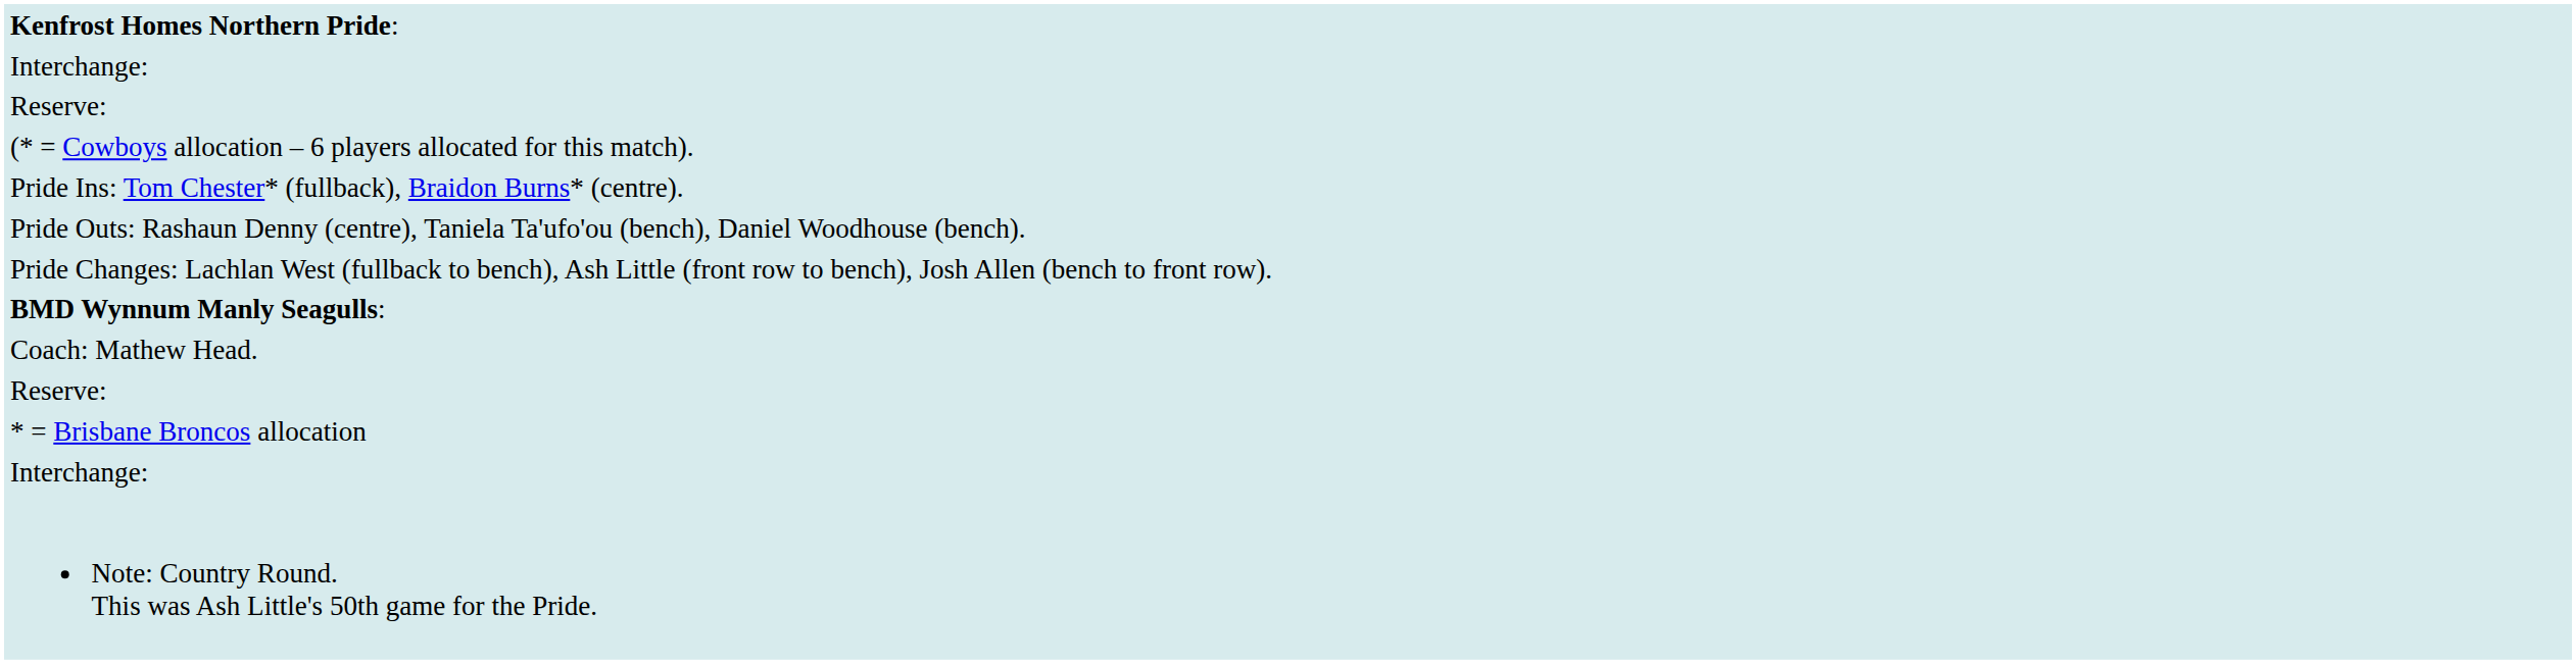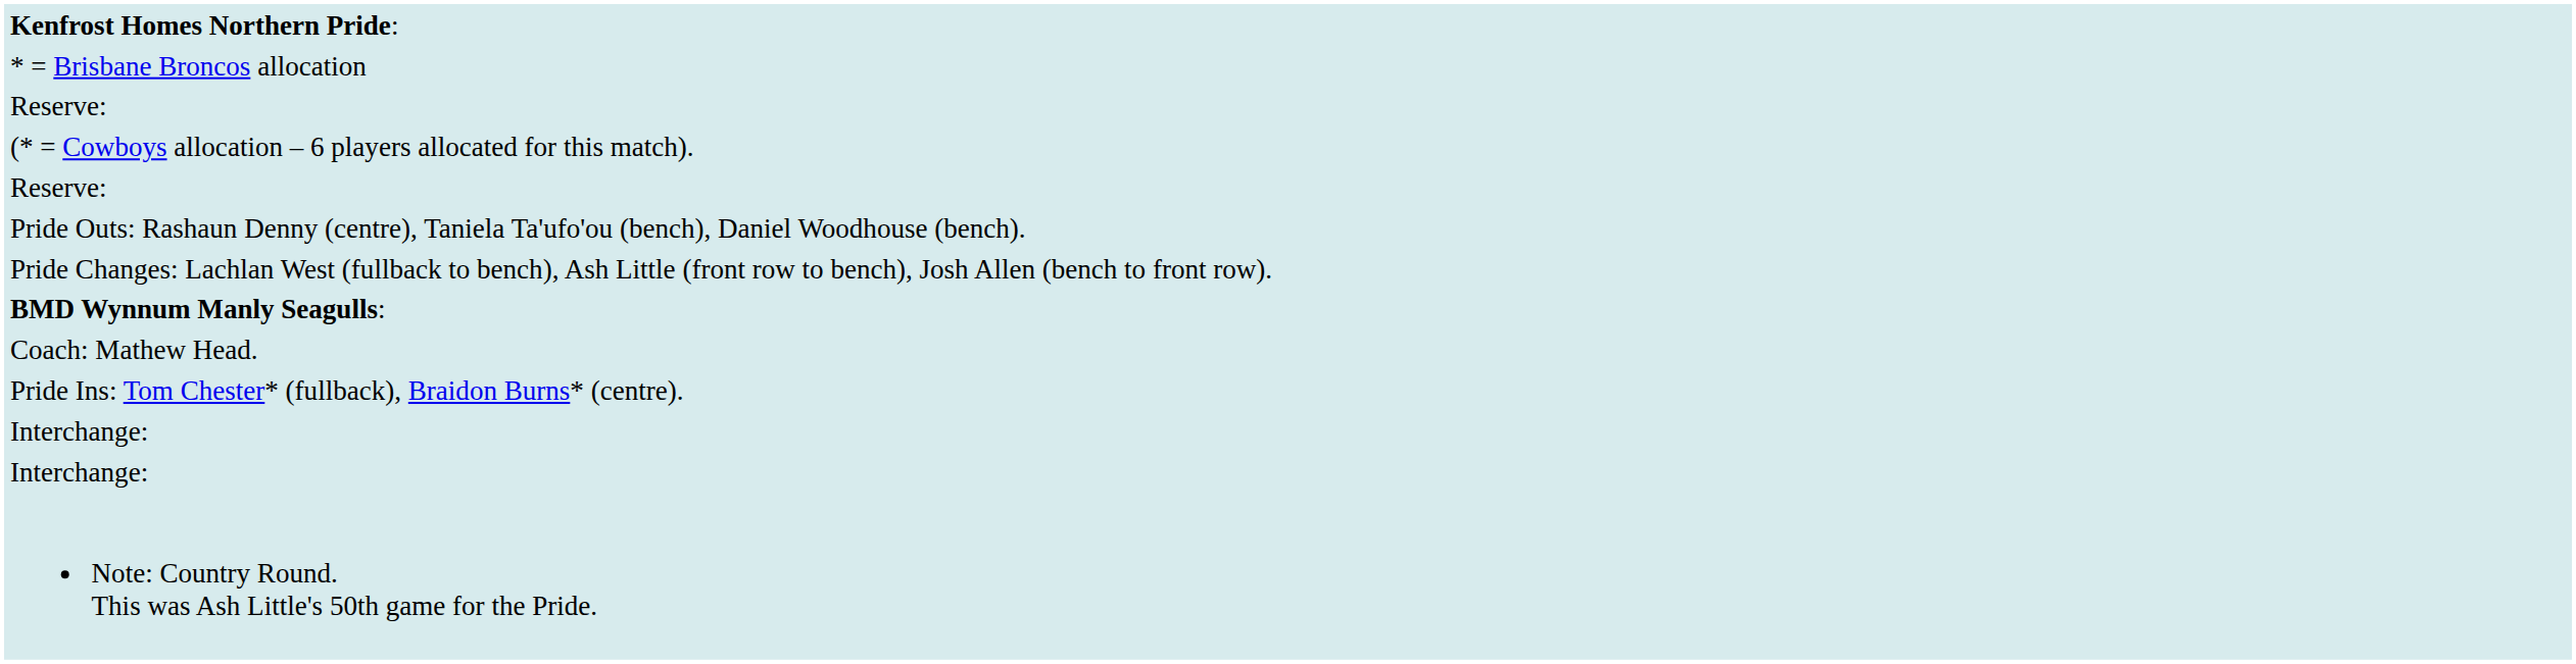row 2 | column 1: Interchange: -> * = Brisbane Broncos allocation
row 5 | column 1: Pride Ins: Tom Chester* (fullback), Braidon Burns* (centre). -> Reserve:
row 10 | column 1: Reserve: -> Pride Ins: Tom Chester* (fullback), Braidon Burns* (centre).
row 11 | column 1: * = Brisbane Broncos allocation -> Interchange:
